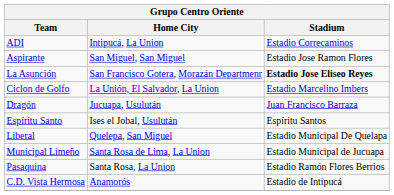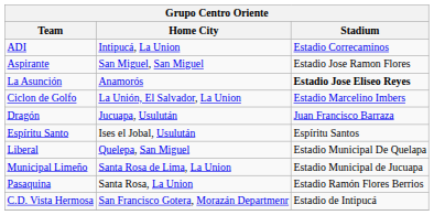La Asunción | Home City: San Francisco Gotera, Morazán Departmenr -> Anamorós
C.D. Vista Hermosa | Home City: Anamorós -> San Francisco Gotera, Morazán Departmenr
